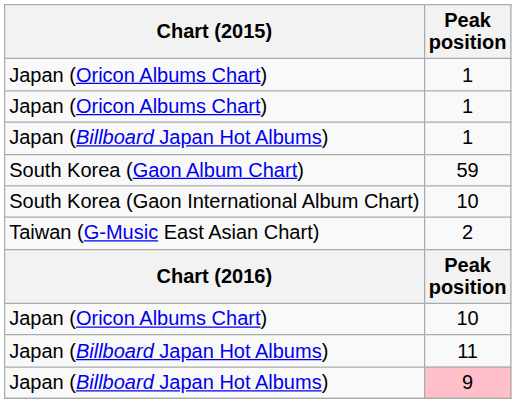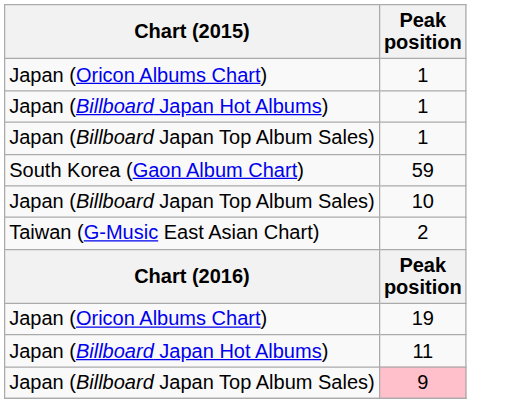row 3 | Chart (2015): Japan (Oricon Albums Chart) -> Japan (Billboard Japan Hot Albums)
row 4 | Chart (2015): Japan (Billboard Japan Hot Albums) -> Japan (Billboard Japan Top Album Sales)
row 6 | Chart (2015): South Korea (Gaon International Album Chart) -> Japan (Billboard Japan Top Album Sales)
row 9 | Peak position: 10 -> 19
row 11 | Chart (2015): Japan (Billboard Japan Hot Albums) -> Japan (Billboard Japan Top Album Sales)
